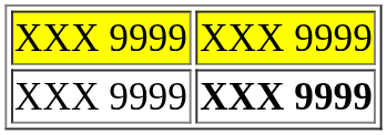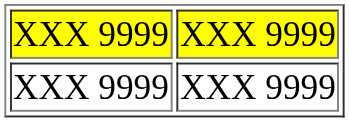row 2 | column 2: bold -> normal
